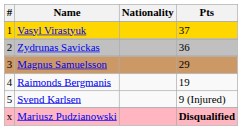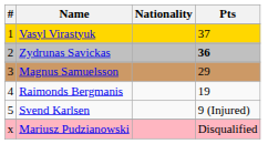Zydrunas Savickas | Pts: normal -> bold
Mariusz Pudzianowski | Pts: bold -> normal
